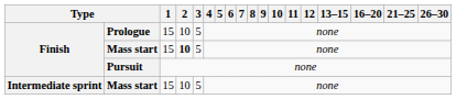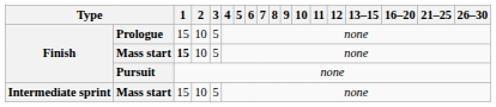Finish / Mass start | 1: normal -> bold
Finish / Mass start | 2: bold -> normal
